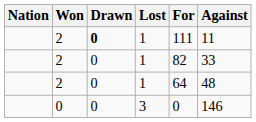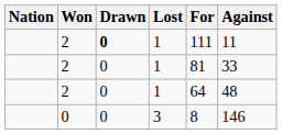row 3 | For: 82 -> 81
row 5 | For: 0 -> 8
